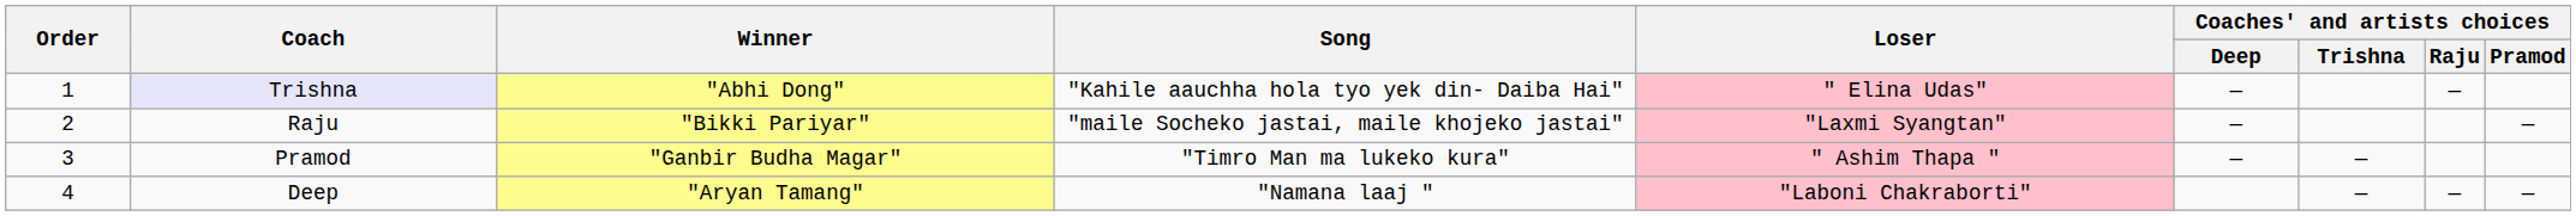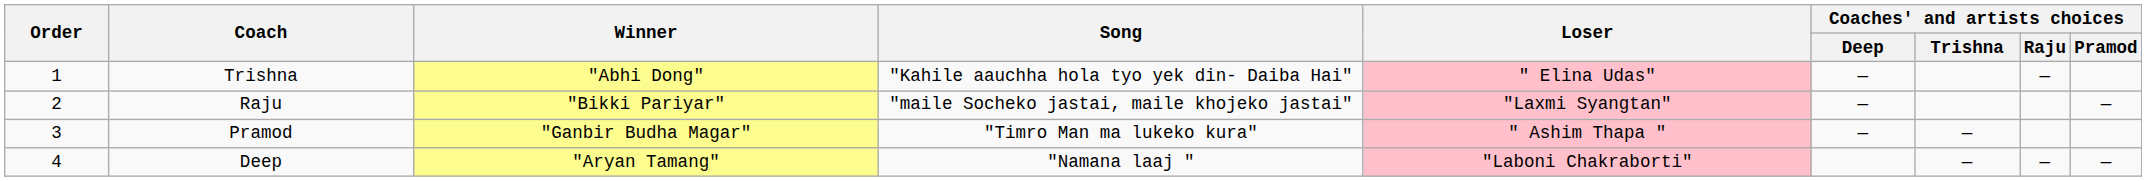row 3 | Coach: lavender background -> no background
